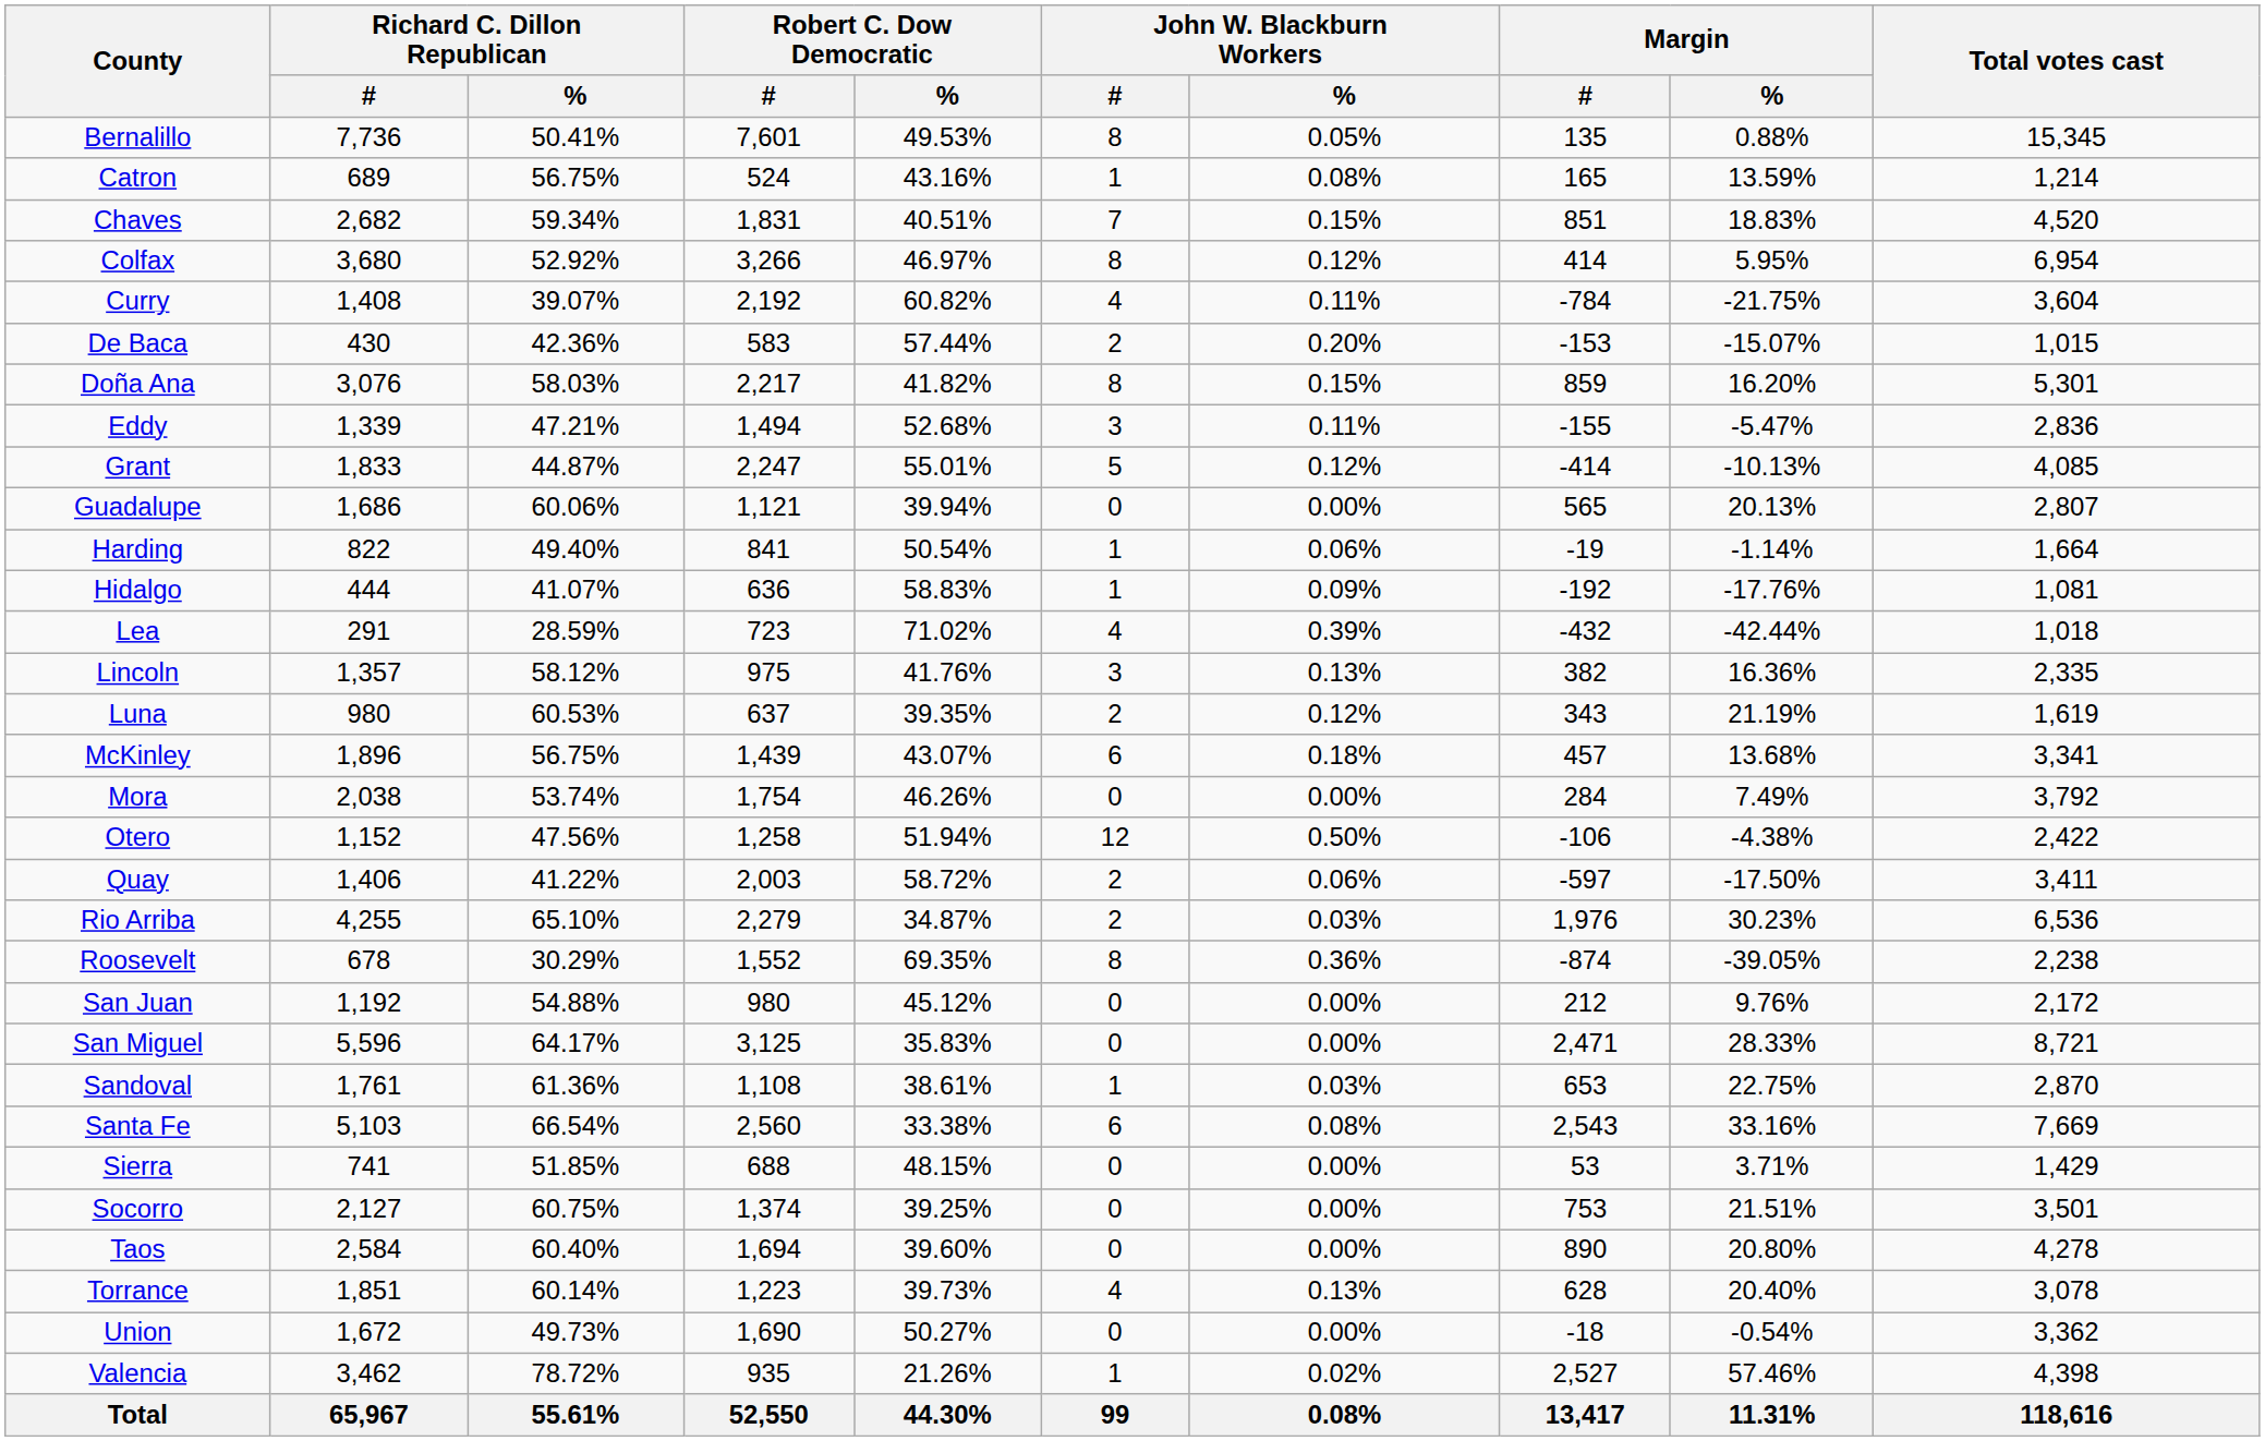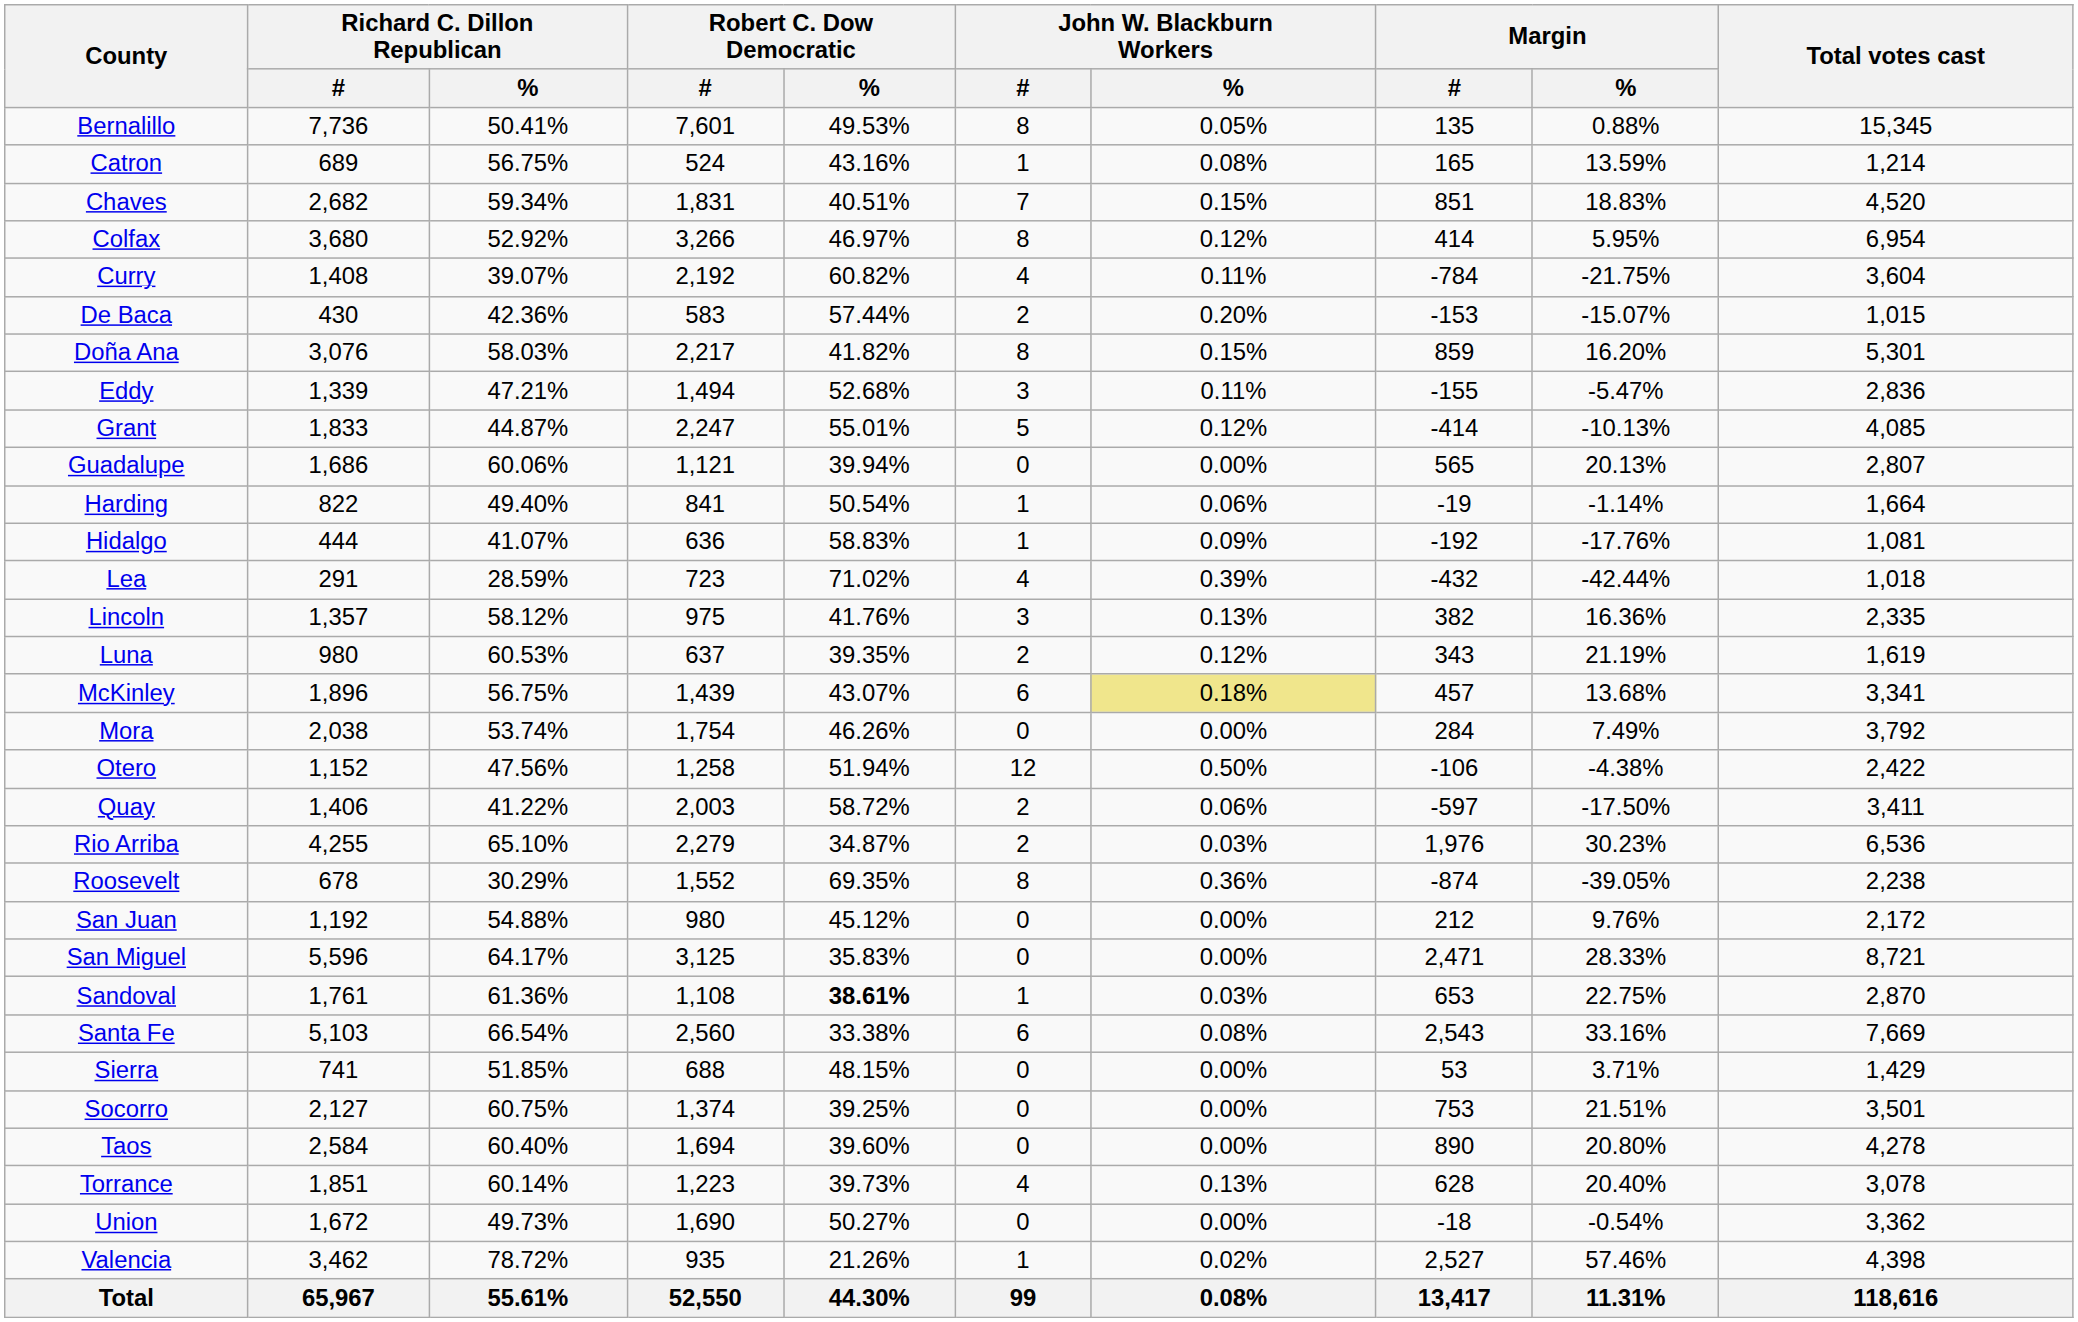McKinley | John W. Blackburn Workers / %: no background -> khaki background
Sandoval | Robert C. Dow Democratic / %: normal -> bold
